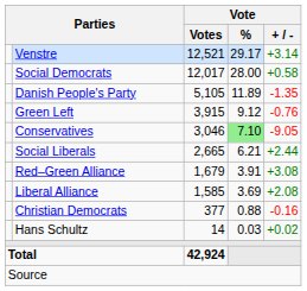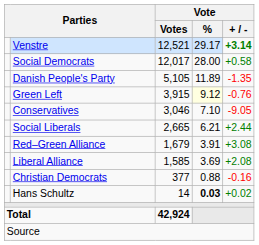Venstre | Vote / + / -: normal -> bold
Green Left | Vote / %: no background -> lightyellow background
Conservatives | Vote / %: lightgreen background -> no background
Hans Schultz | Vote / %: normal -> bold
